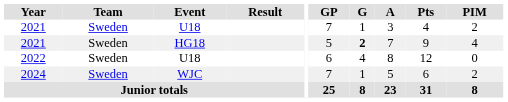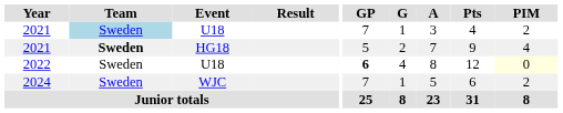2021 / U18 | Team: no background -> lightblue background
2021 / HG18 | Team: normal -> bold
2021 / HG18 | G: bold -> normal
2022 | GP: normal -> bold
2022 | PIM: no background -> lightyellow background
